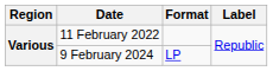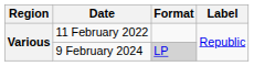9 February 2024 | Format: no background -> lightgrey background
